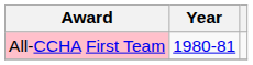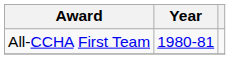row 2 | Award: pink background -> no background
